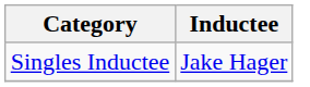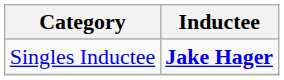Singles Inductee | Inductee: normal -> bold
